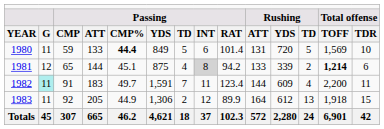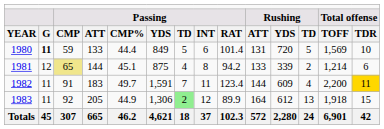1980 | column 2: normal -> bold
1980 | column 5: bold -> normal
1981 | column 3: no background -> khaki background
1981 | column 8: lightgrey background -> no background
1981 | column 13: bold -> normal
1982 | column 2: paleturquoise background -> no background
1982 | column 14: no background -> gold background
1983 | column 7: no background -> lightgreen background
